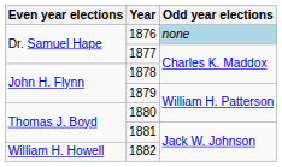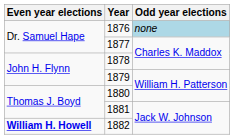1882 | Even year elections: normal -> bold
